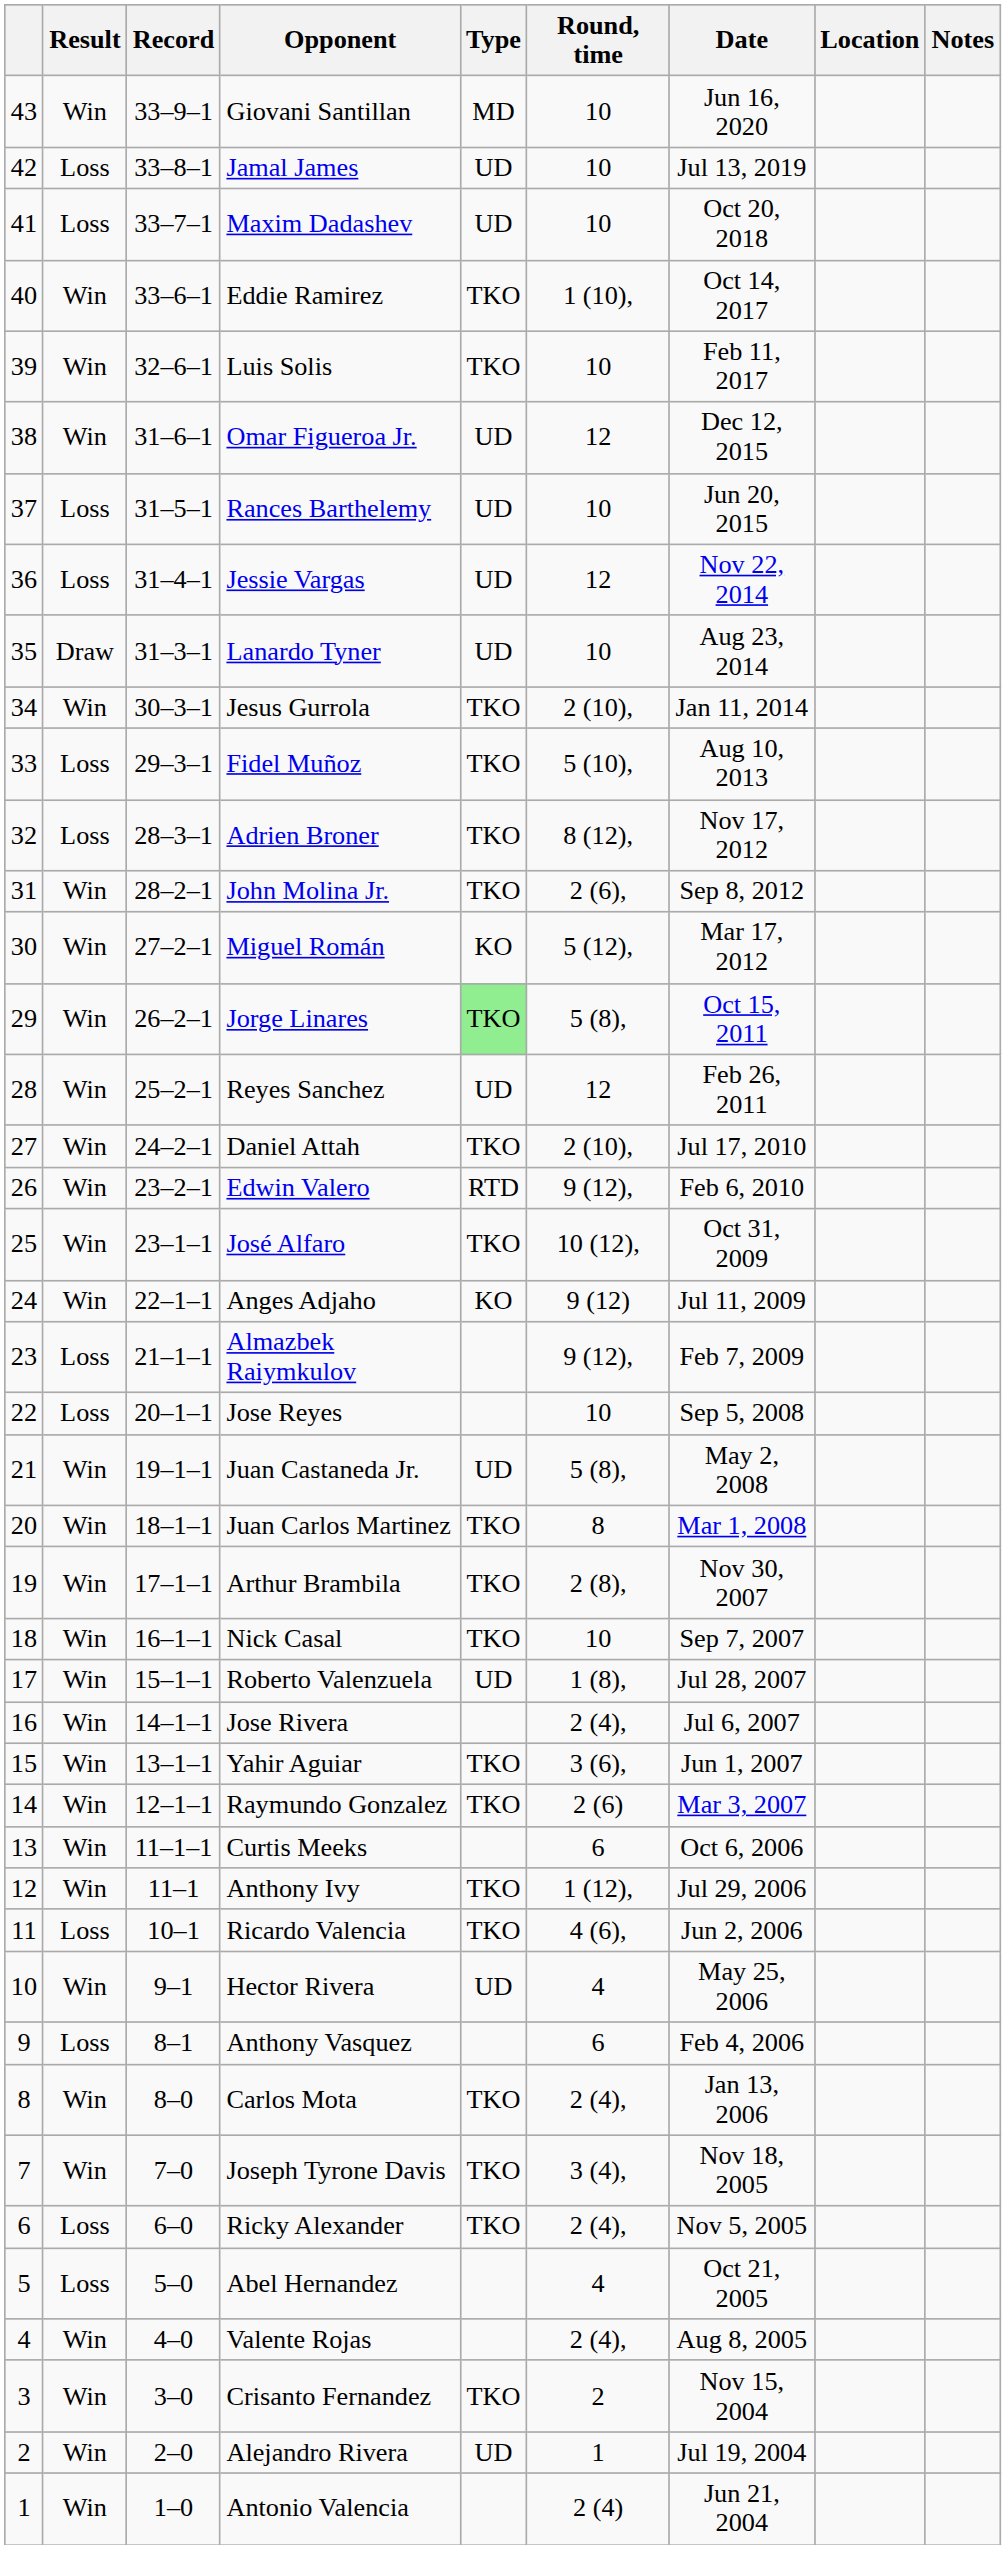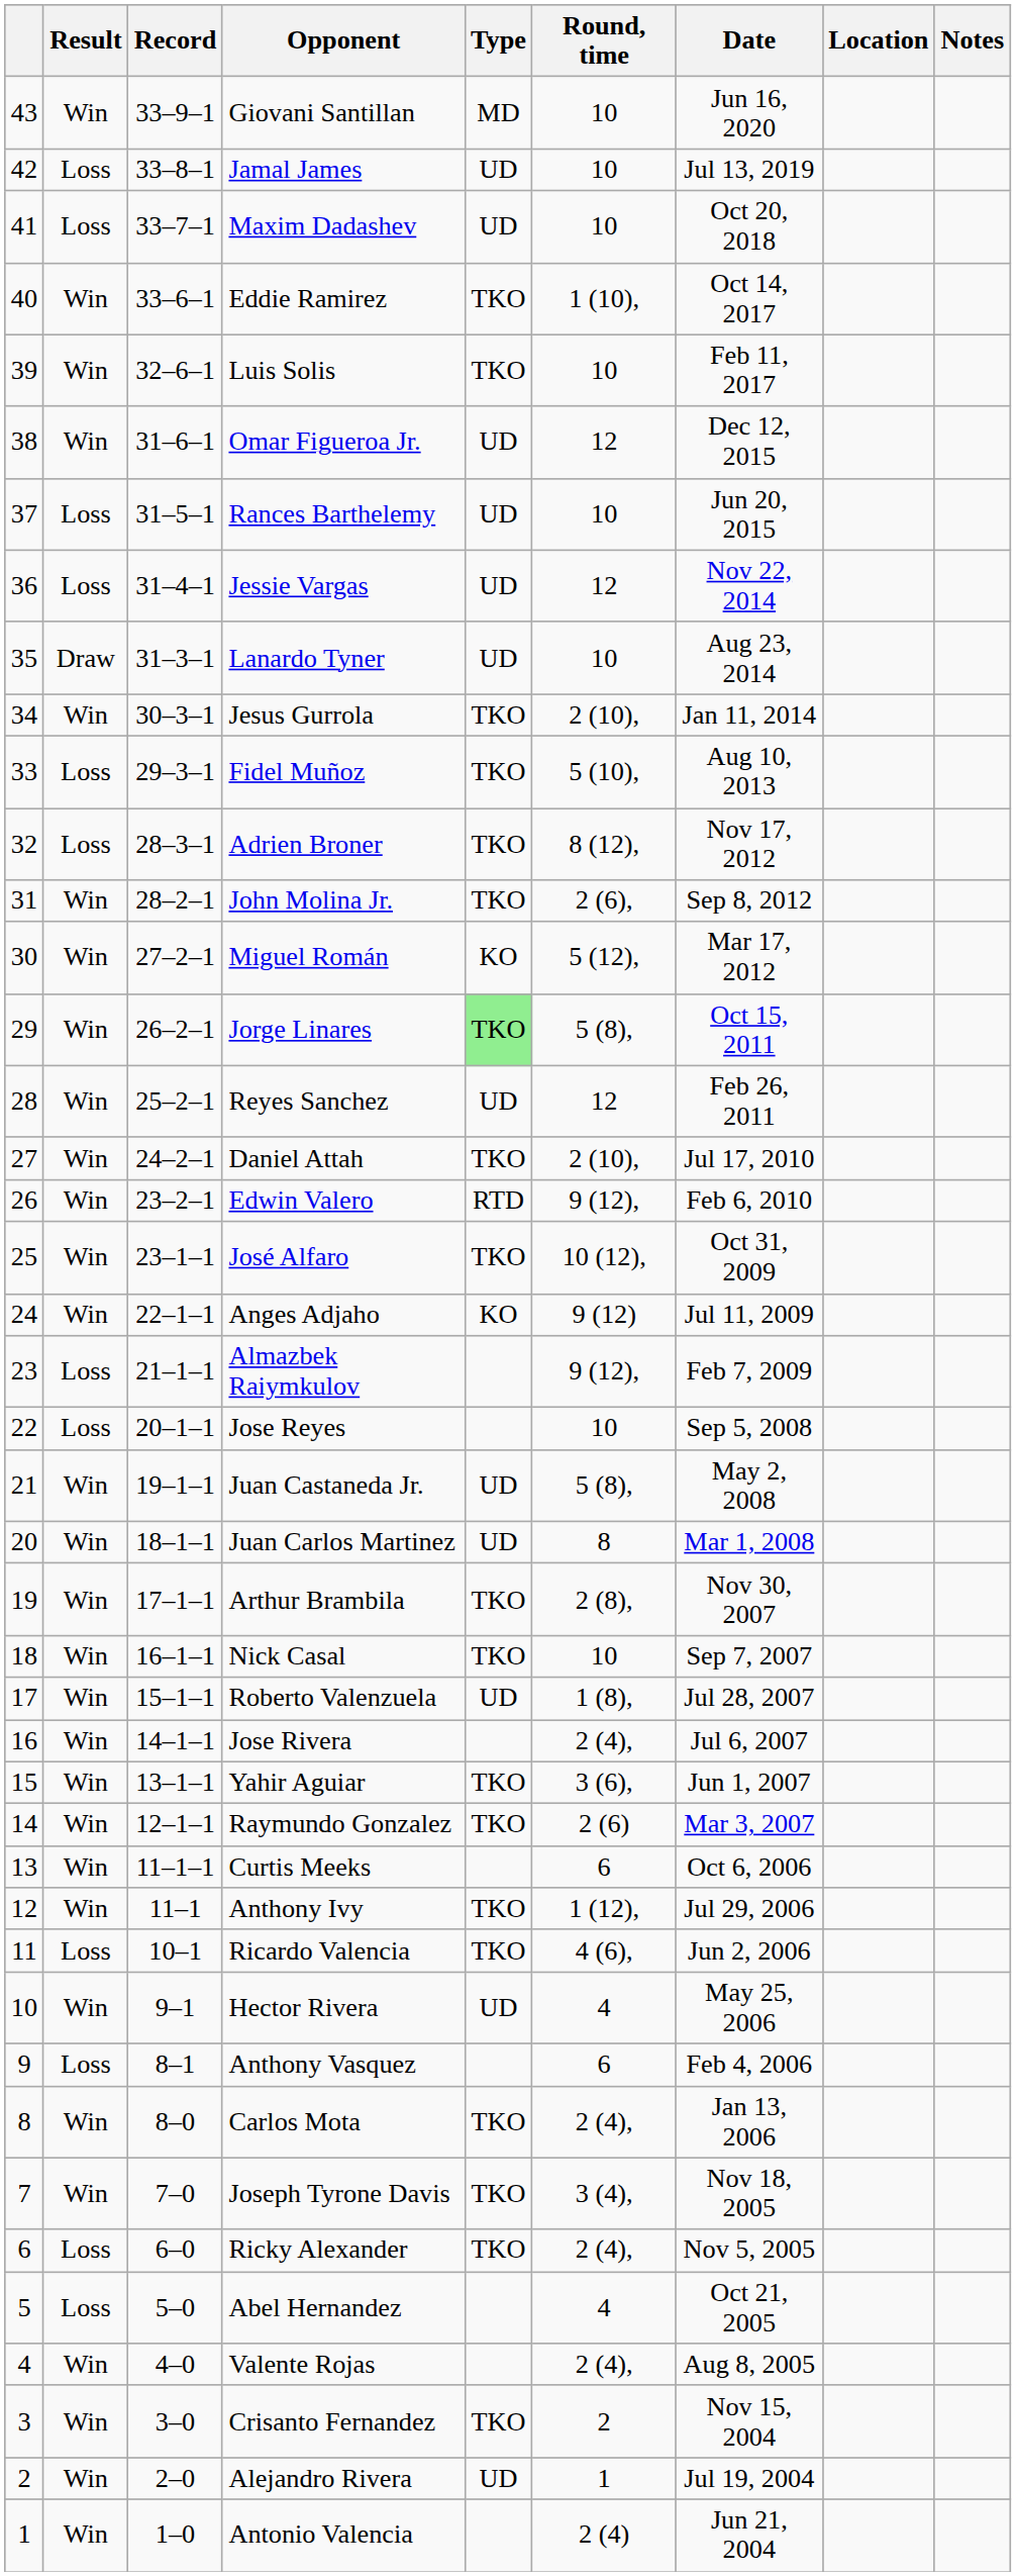Juan Carlos Martinez | Type: TKO -> UD
